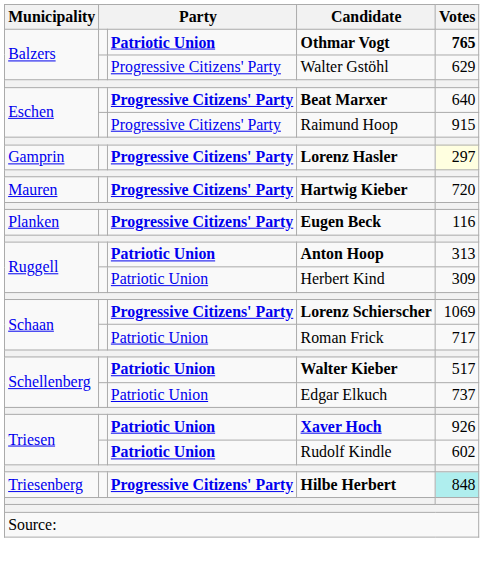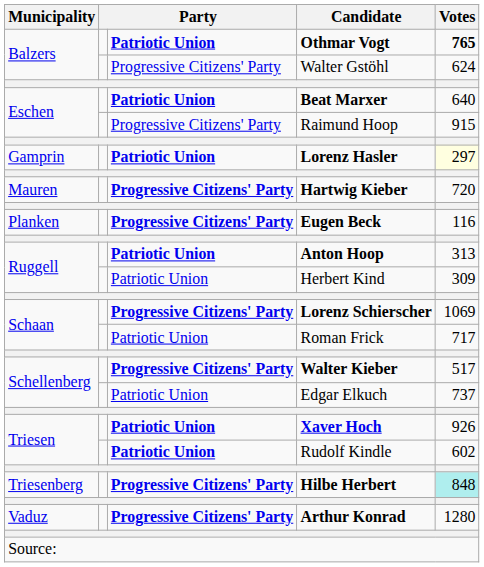Walter Gstöhl | Votes: 629 -> 624
Beat Marxer | column 3: Progressive Citizens' Party -> Patriotic Union
Lorenz Hasler | column 3: Progressive Citizens' Party -> Patriotic Union
Walter Kieber | column 3: Patriotic Union -> Progressive Citizens' Party
+ row: Vaduz | Progressive Citizens' Party | Arthur Konrad | 1280
